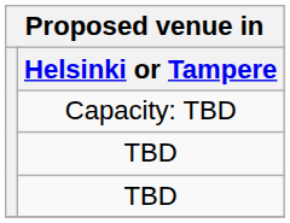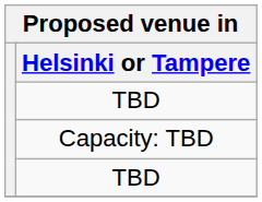row 3 | Helsinki or Tampere: Capacity: TBD -> TBD
row 4 | Helsinki or Tampere: TBD -> Capacity: TBD
